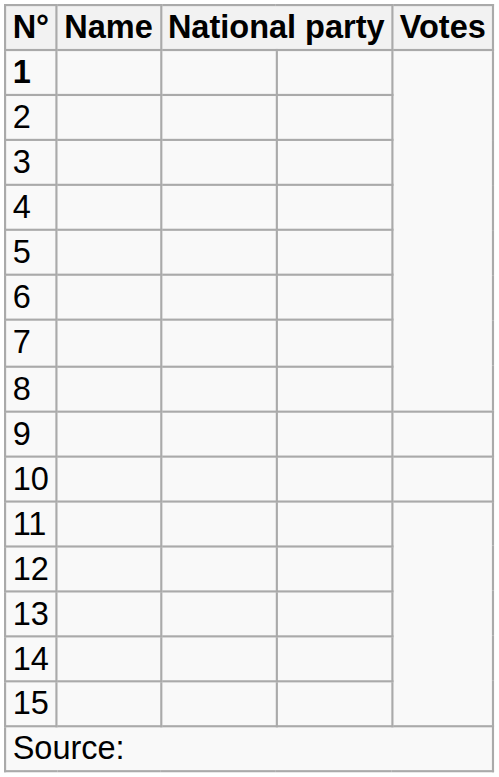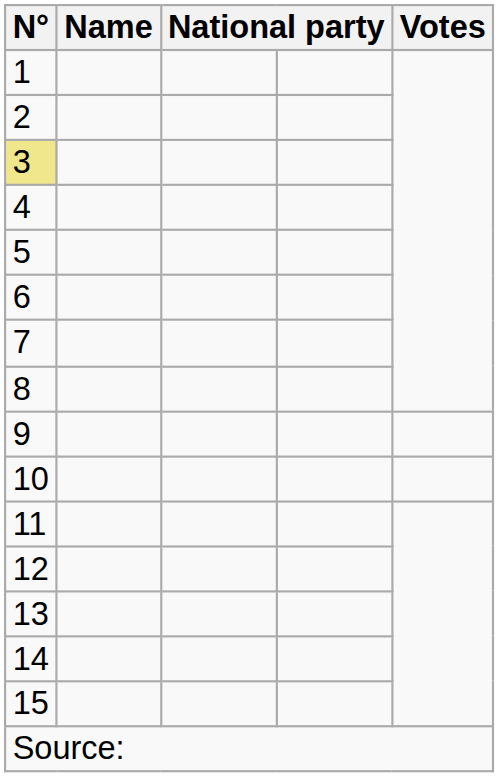1 | N°: bold -> normal
3 | N°: no background -> khaki background
